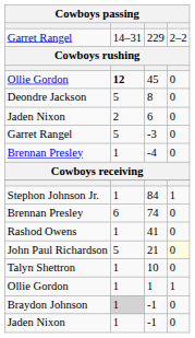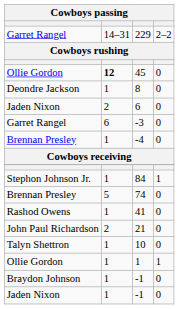8 | column 2: 5 -> 1
-3 | column 2: 5 -> 6
74 | column 2: 6 -> 5
21 | column 2: 5 -> 2
21 | column 4: lightyellow background -> no background
Braydon Johnson / -1 | column 2: lightgrey background -> no background
